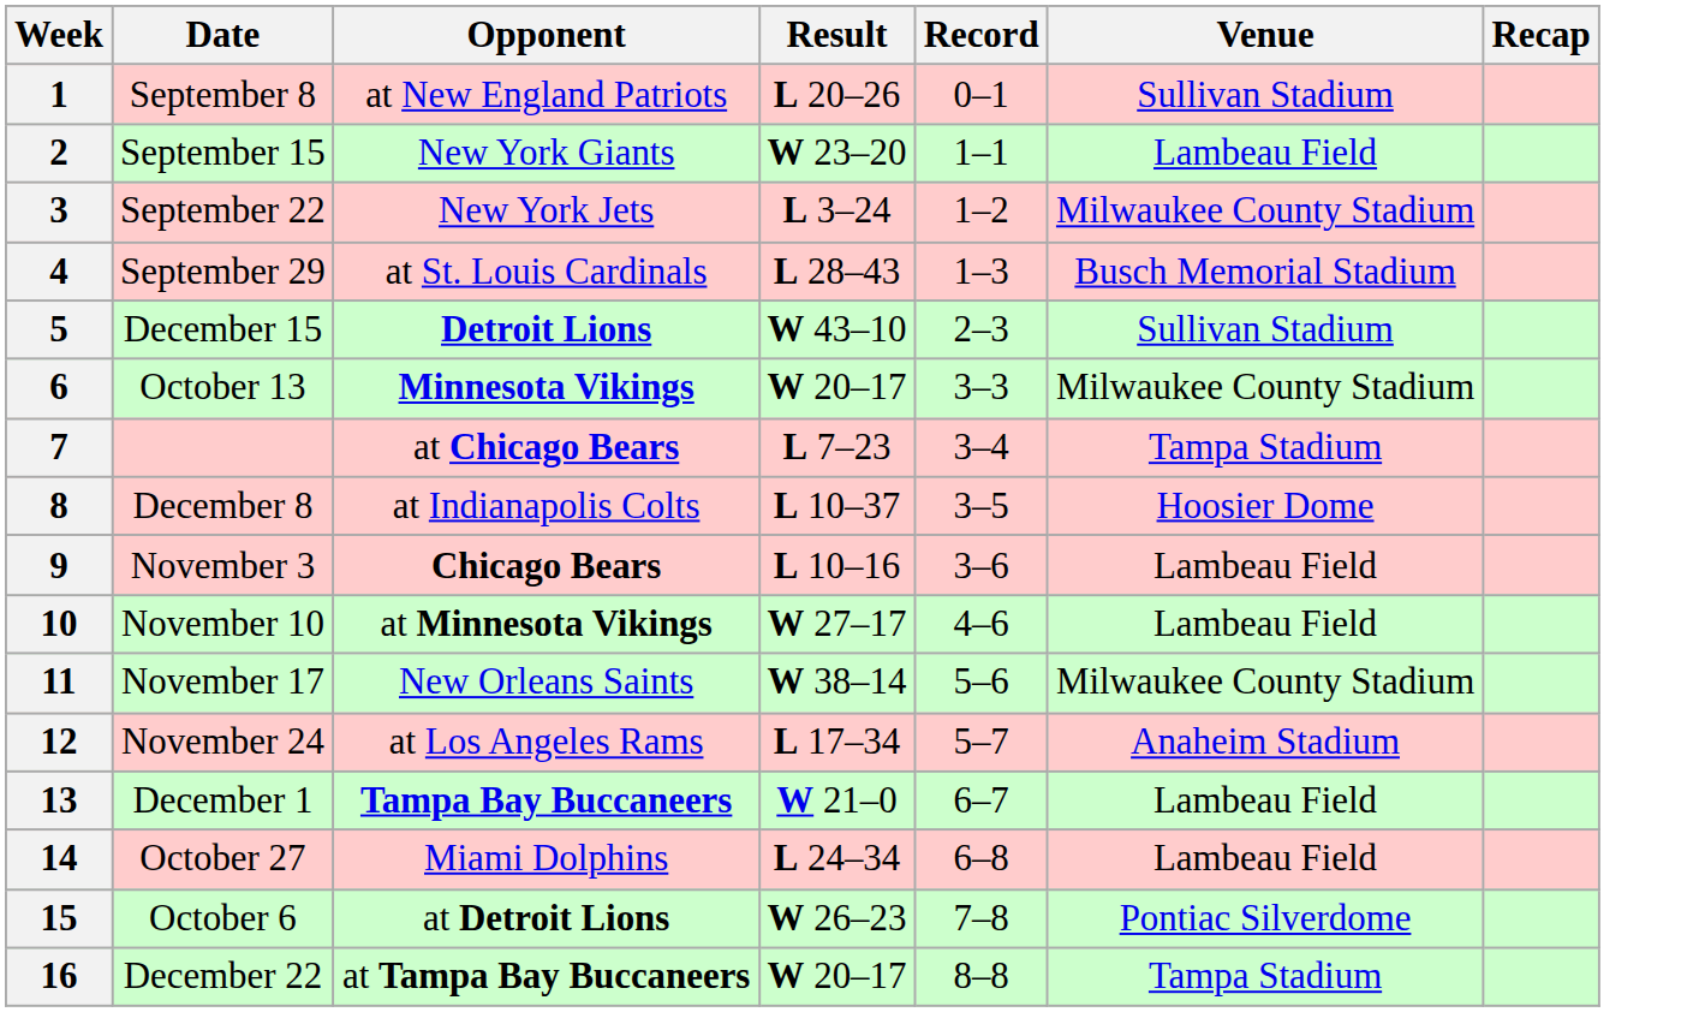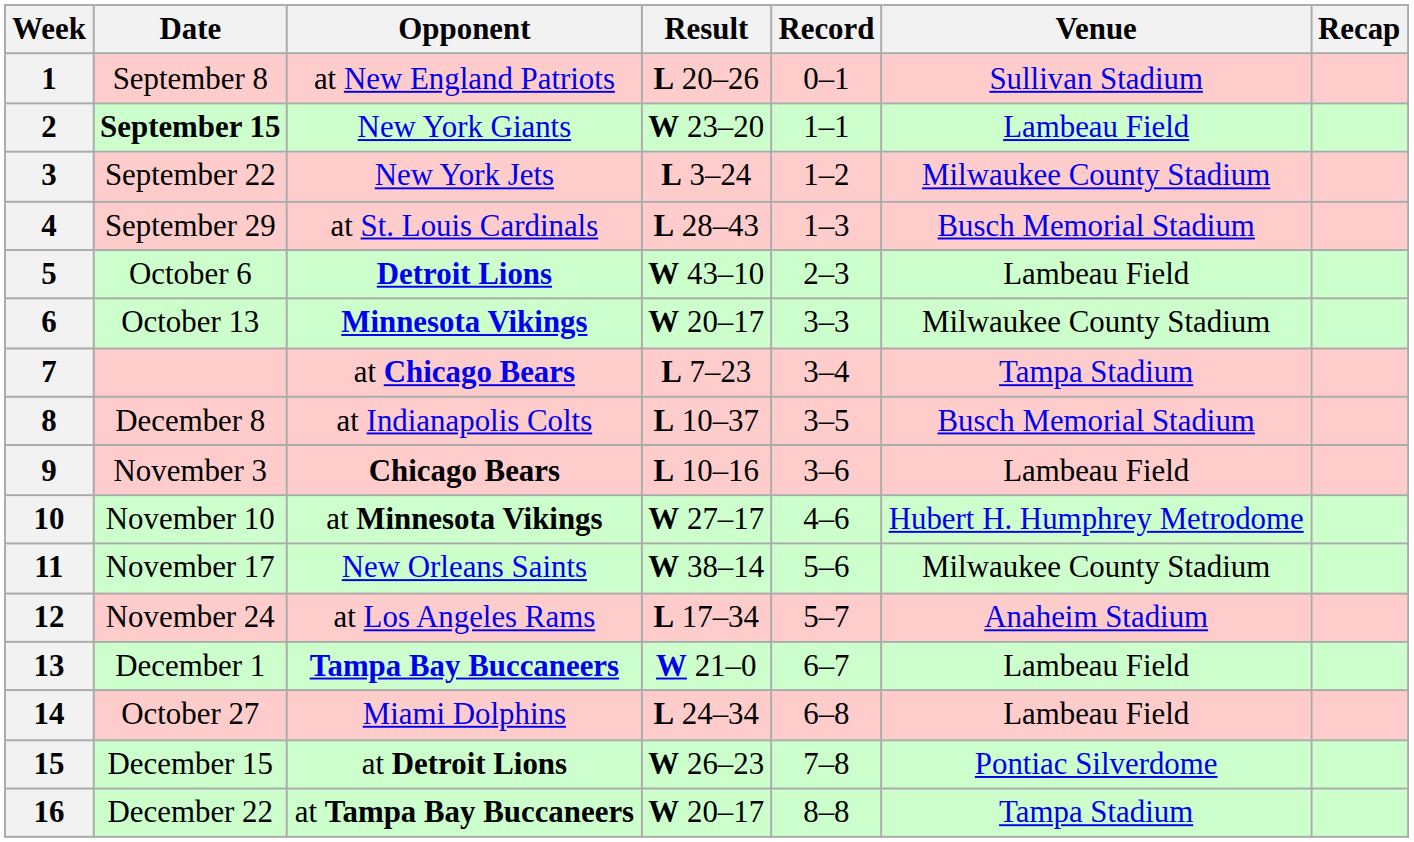2 | Date: normal -> bold
5 | Date: December 15 -> October 6
5 | Venue: Sullivan Stadium -> Lambeau Field
8 | Venue: Hoosier Dome -> Busch Memorial Stadium
10 | Venue: Lambeau Field -> Hubert H. Humphrey Metrodome
15 | Date: October 6 -> December 15
